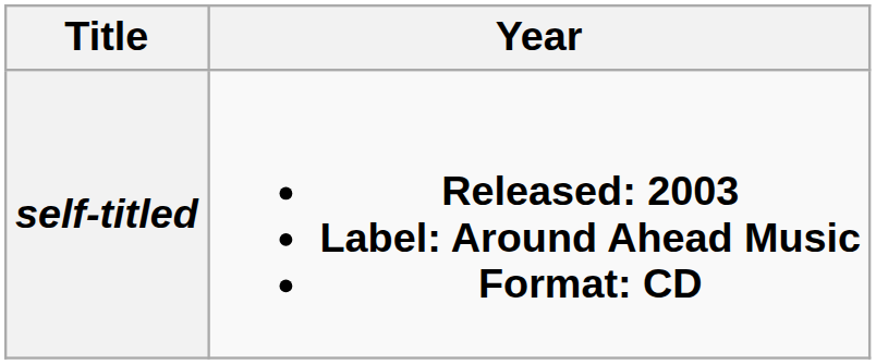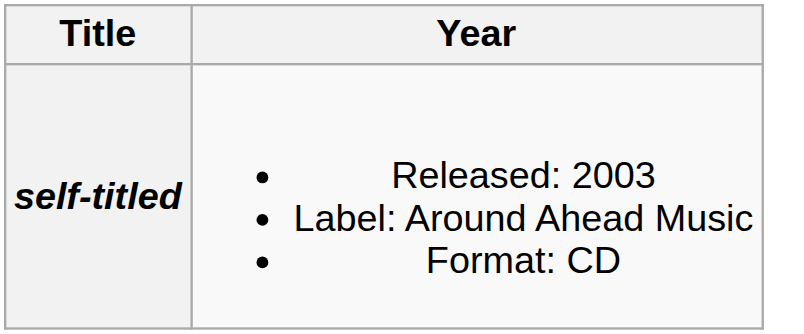self-titled | Year: bold -> normal
